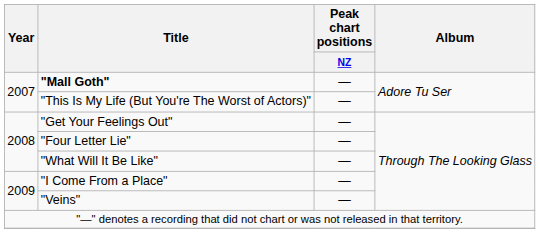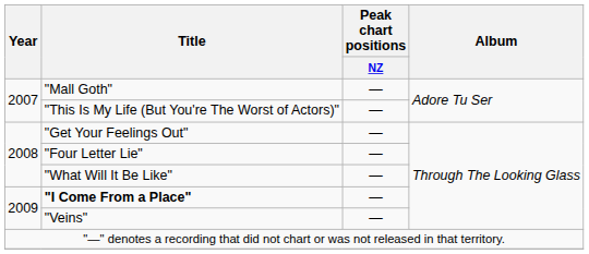"Mall Goth" | Title: bold -> normal
"I Come From a Place" | Title: normal -> bold
